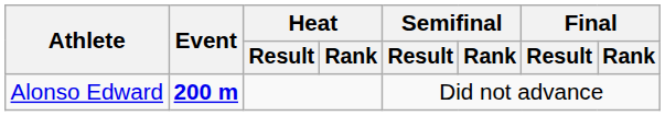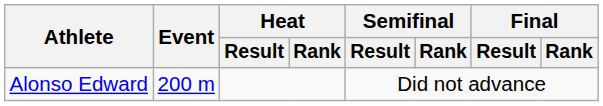Alonso Edward | Event: bold -> normal
